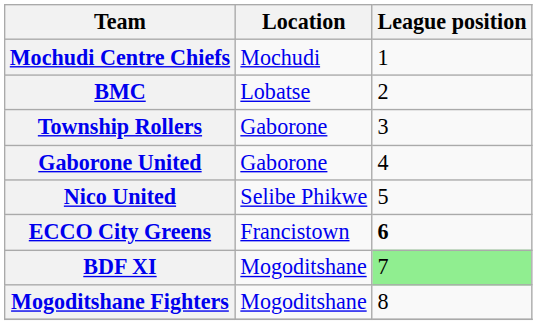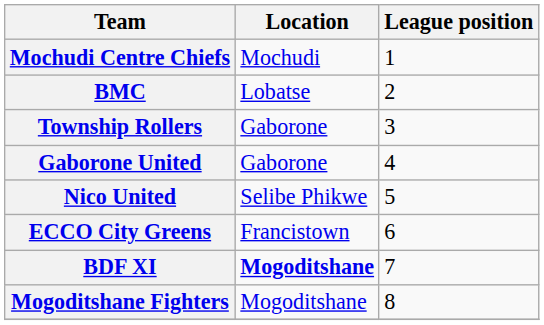ECCO City Greens | League position: bold -> normal
BDF XI | Location: normal -> bold
BDF XI | League position: lightgreen background -> no background
